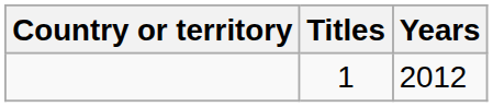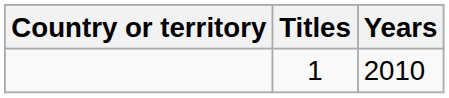row 2 | Years: 2012 -> 2010
